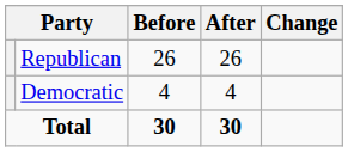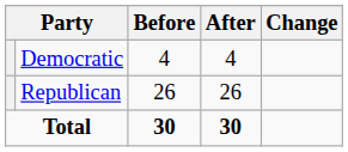rows swapped: Republican <-> Democratic
